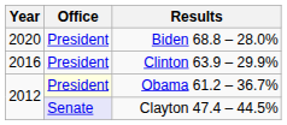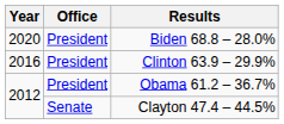Obama 61.2 – 36.7% | Office: lightyellow background -> no background
Clayton 47.4 – 44.5% | Office: lavender background -> no background
